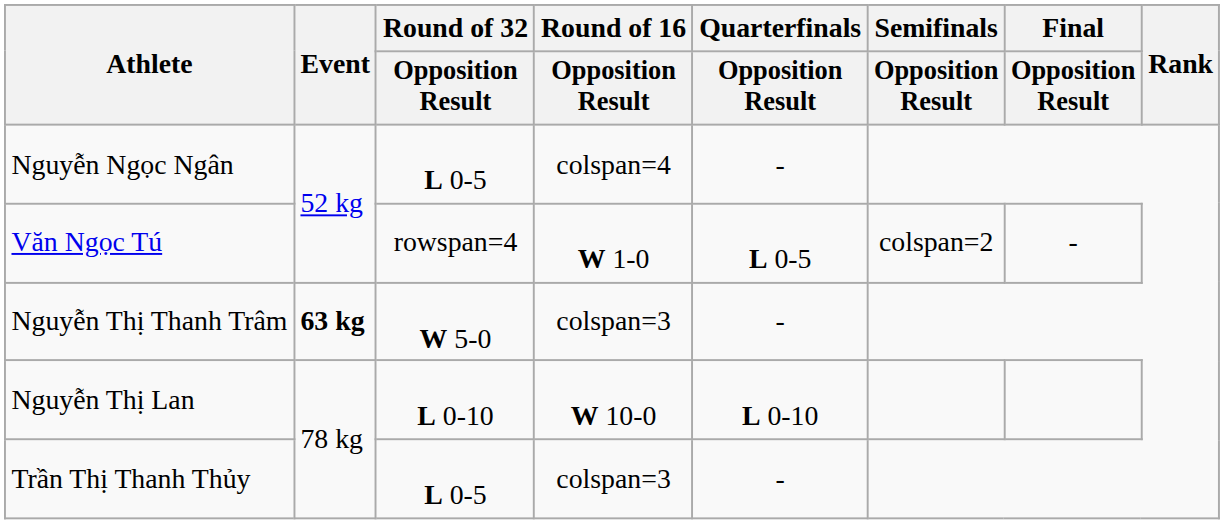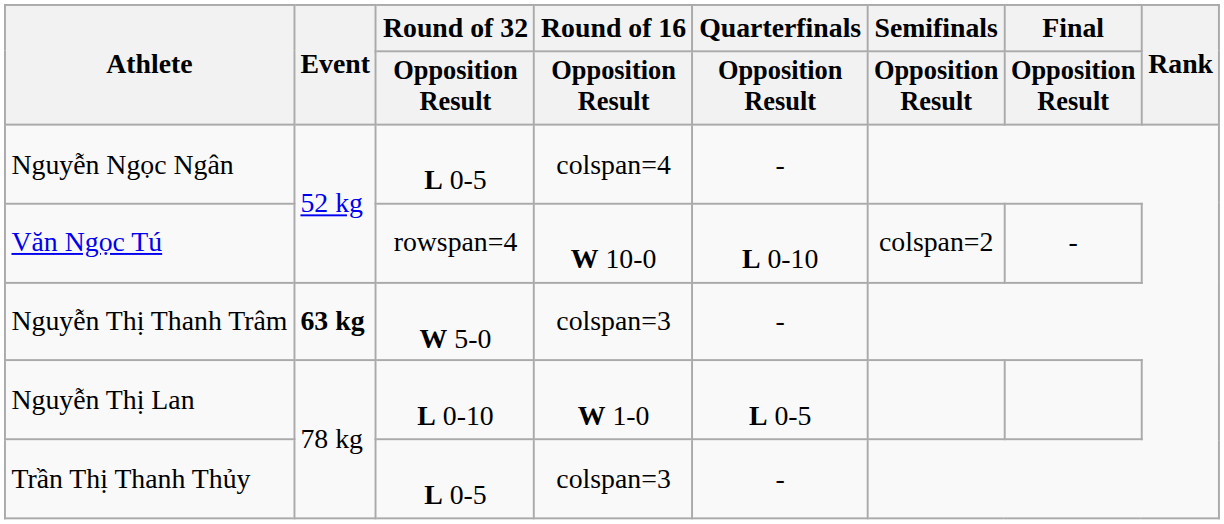Văn Ngọc Tú | Round of 16 / Opposition Result: W 1-0 -> W 10-0
Văn Ngọc Tú | Quarterfinals / Opposition Result: L 0-5 -> L 0-10
Nguyễn Thị Lan | Round of 16 / Opposition Result: W 10-0 -> W 1-0
Nguyễn Thị Lan | Quarterfinals / Opposition Result: L 0-10 -> L 0-5
